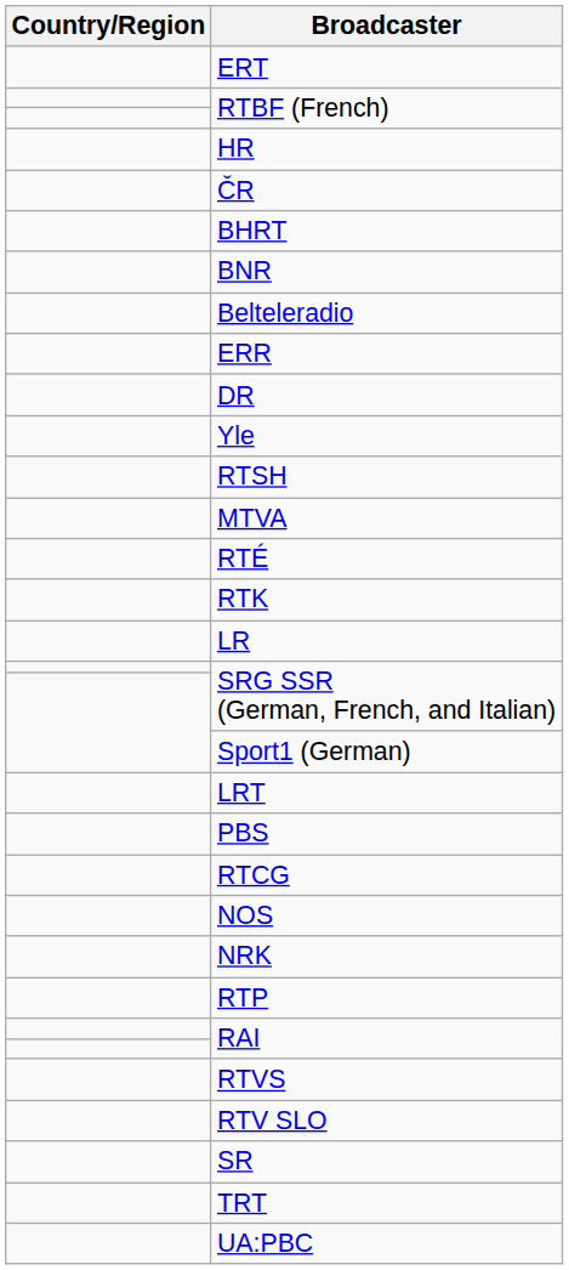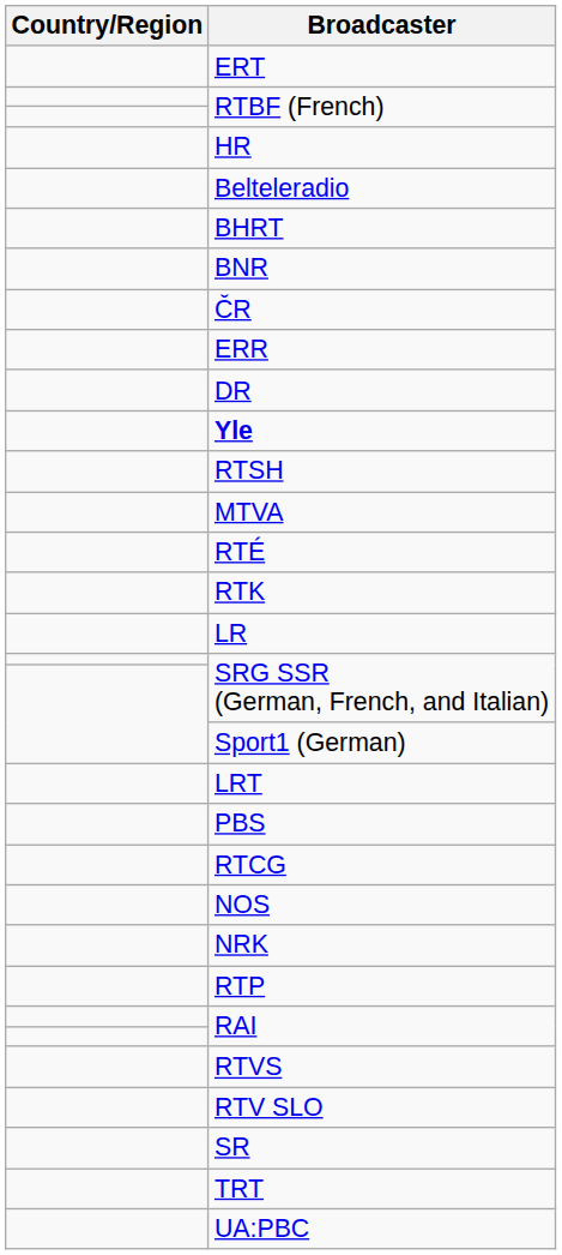row 6 | Broadcaster: ČR -> Belteleradio
row 9 | Broadcaster: Belteleradio -> ČR
row 12 | Broadcaster: normal -> bold
